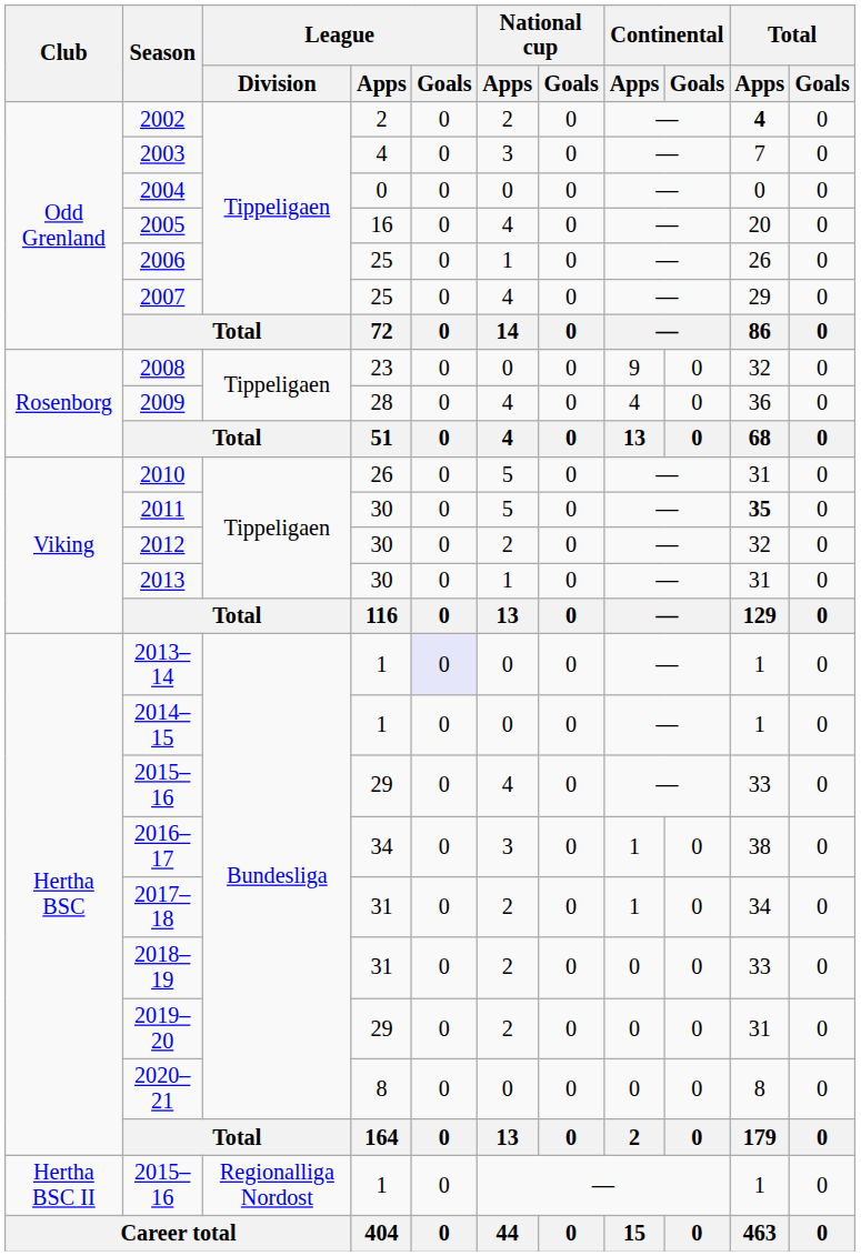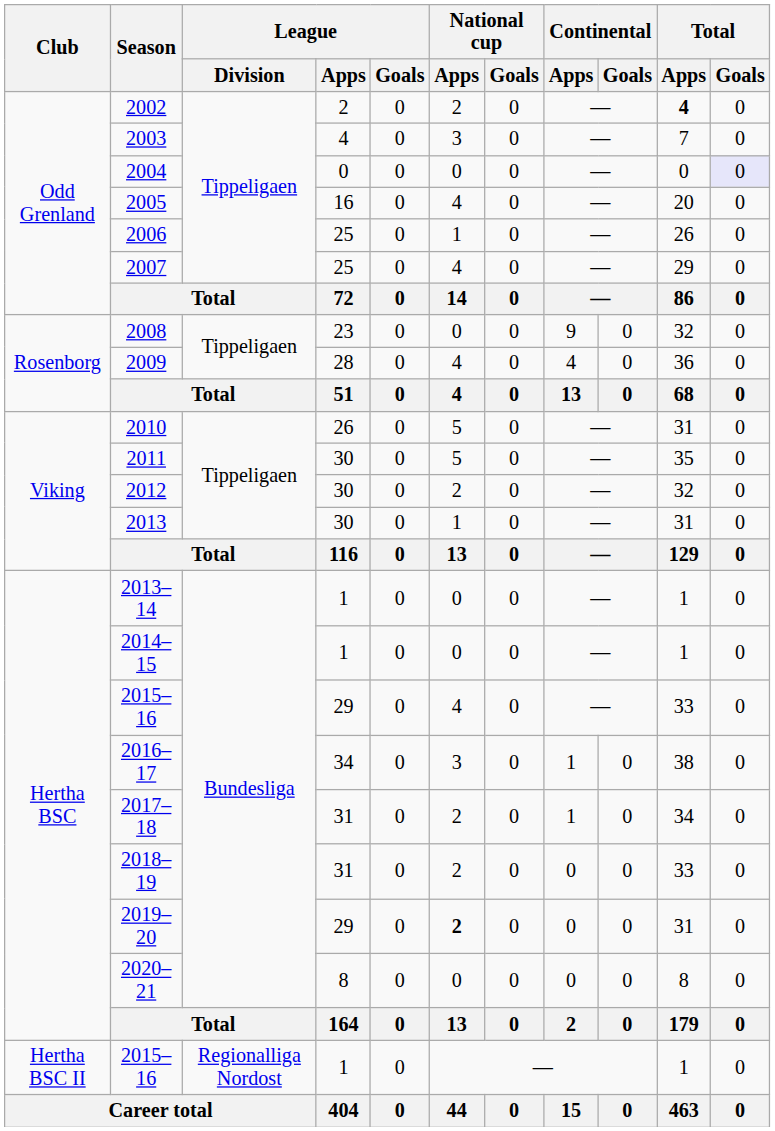2004 | Total / Goals: no background -> lavender background
2011 | Total / Apps: bold -> normal
2013–14 | League / Goals: lavender background -> no background
2019–20 | National cup / Apps: normal -> bold
